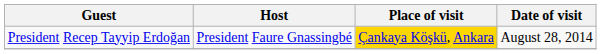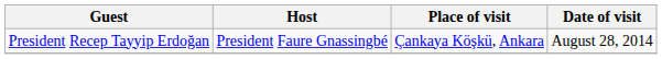President Recep Tayyip Erdoğan | Place of visit: gold background -> no background
